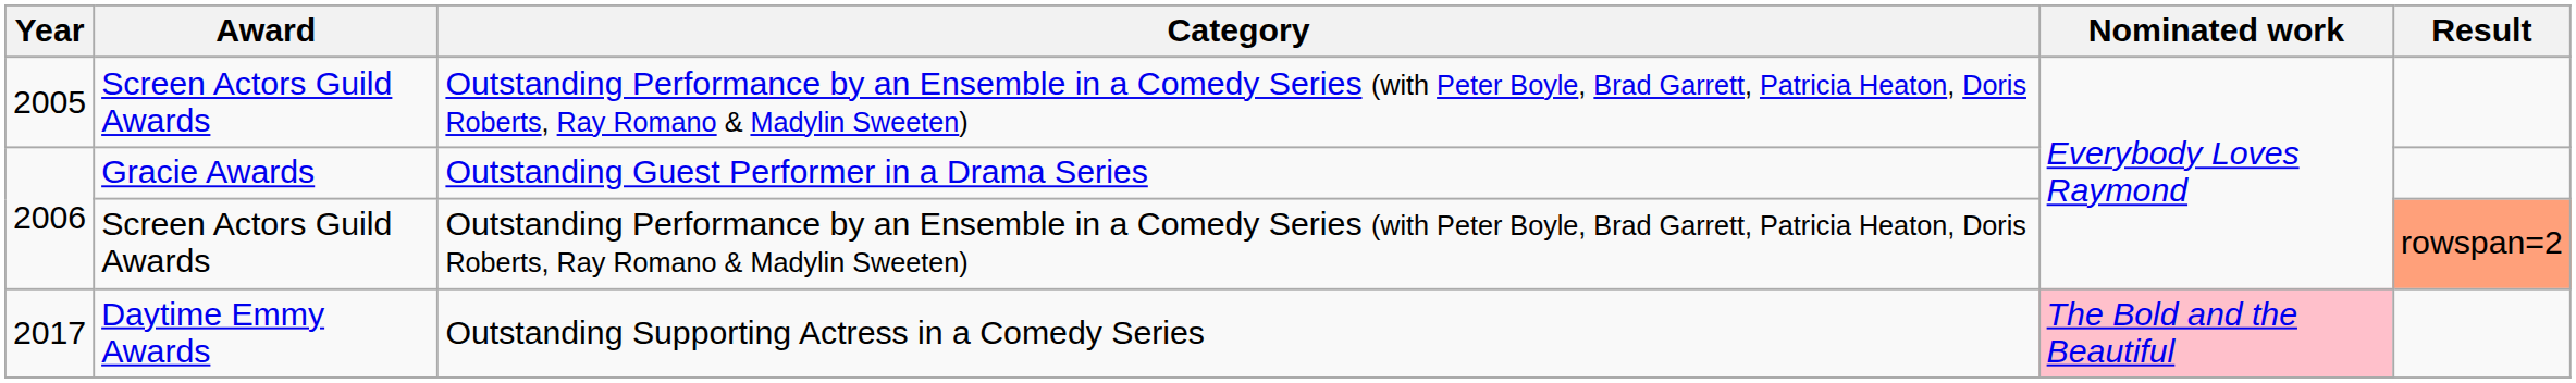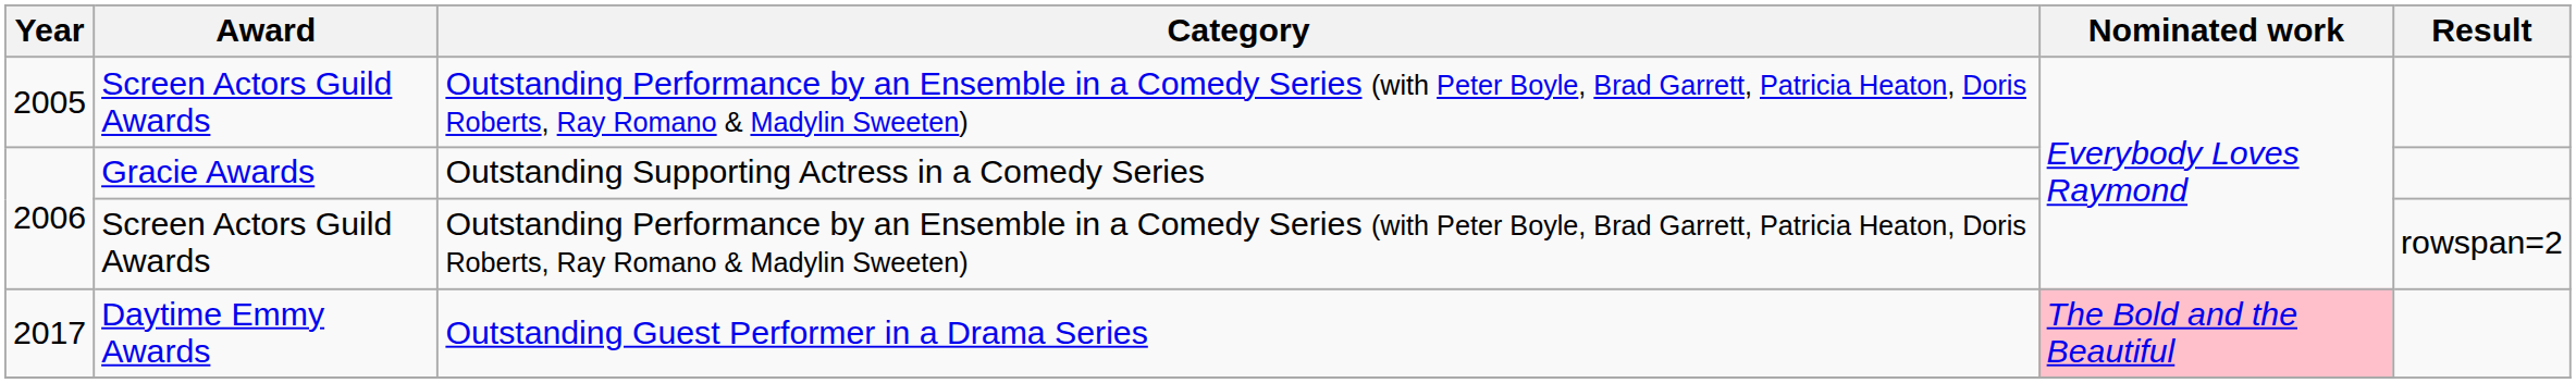2006 / Gracie Awards | Category: Outstanding Guest Performer in a Drama Series -> Outstanding Supporting Actress in a Comedy Series
2006 / Screen Actors Guild Awards | Result: lightsalmon background -> no background
2017 | Category: Outstanding Supporting Actress in a Comedy Series -> Outstanding Guest Performer in a Drama Series
